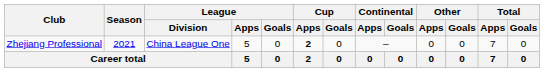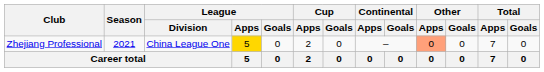Zhejiang Professional | League / Apps: no background -> gold background
Zhejiang Professional | Cup / Apps: bold -> normal
Zhejiang Professional | Other / Apps: no background -> lightsalmon background
